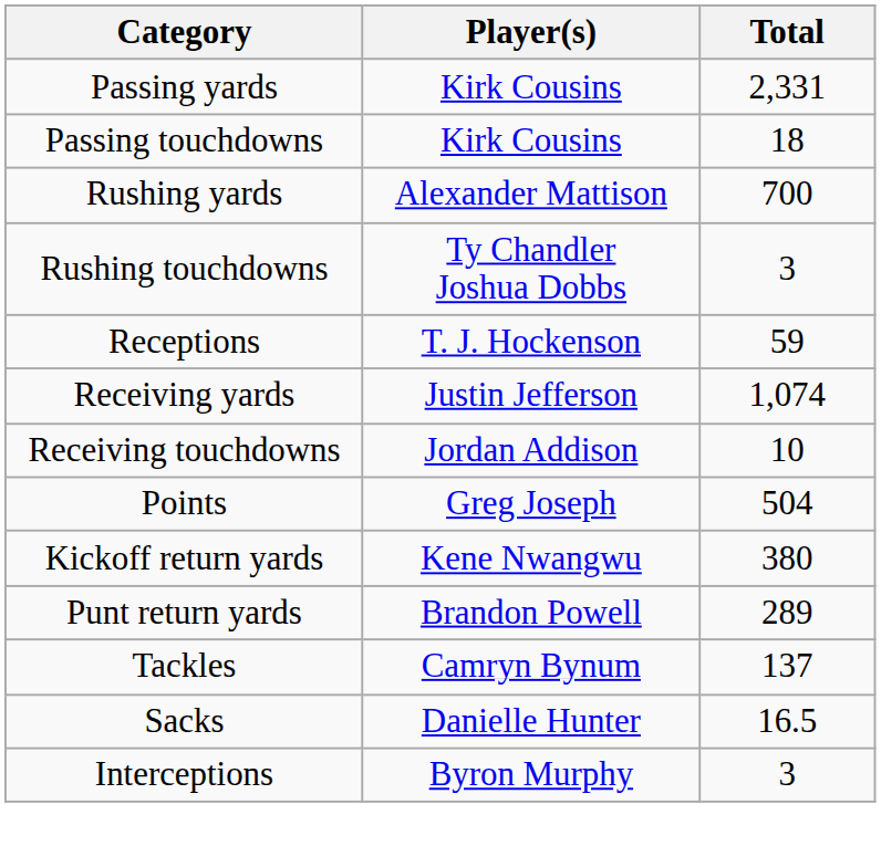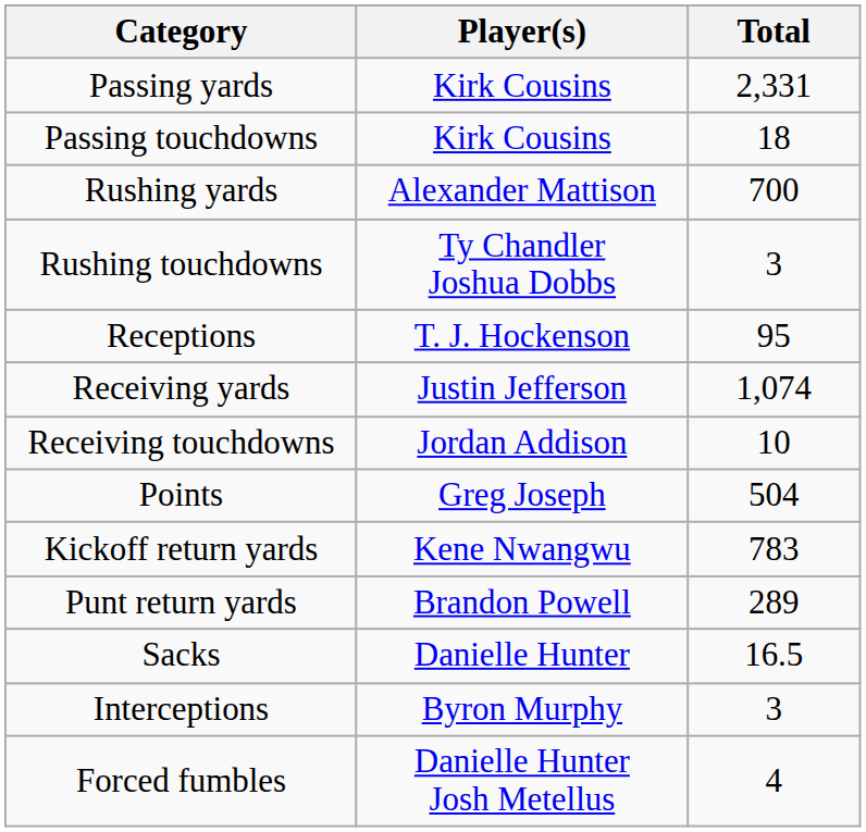Receptions | Total: 59 -> 95
Kickoff return yards | Total: 380 -> 783
- row: Tackles | Camryn Bynum | 137
+ row: Forced fumbles | Danielle Hunter Josh Metellus | 4
